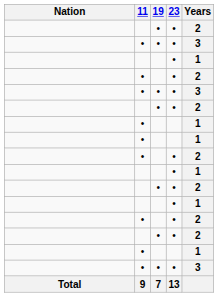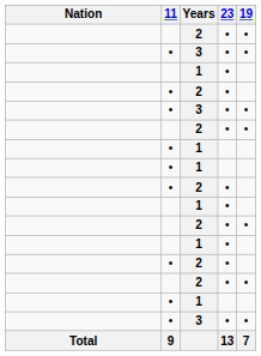columns swapped: 19 <-> Years
